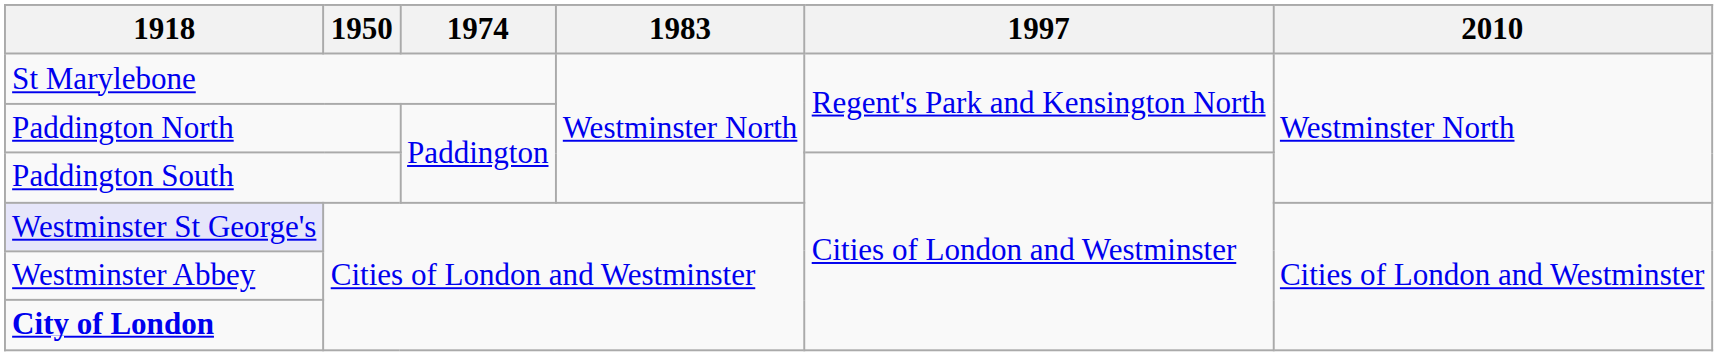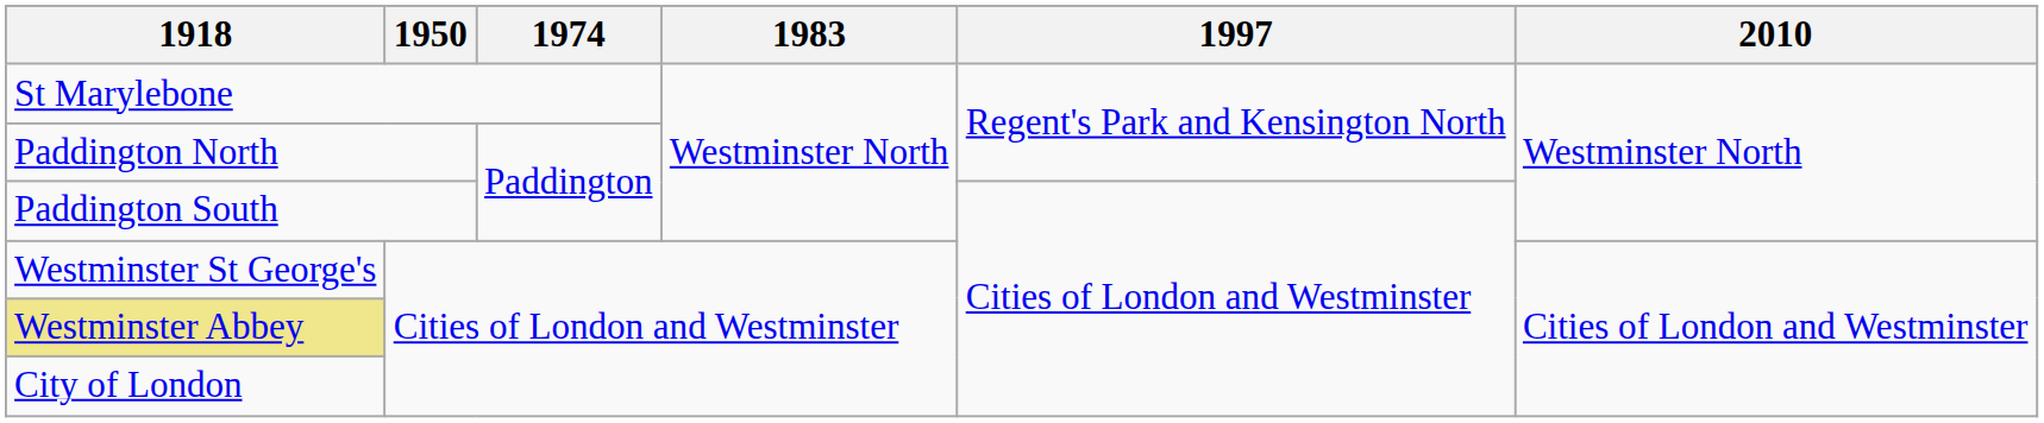Westminster St George's | 1918: lavender background -> no background
Westminster Abbey | 1918: no background -> khaki background
City of London | 1918: bold -> normal
